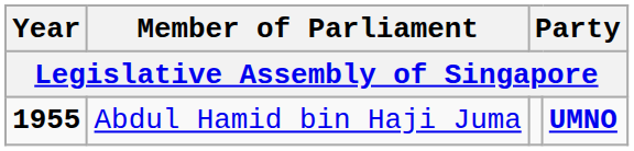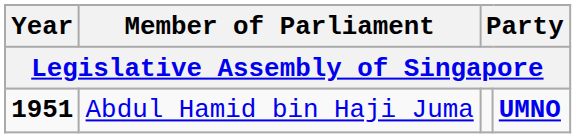Abdul Hamid bin Haji Juma | Year: 1955 -> 1951
